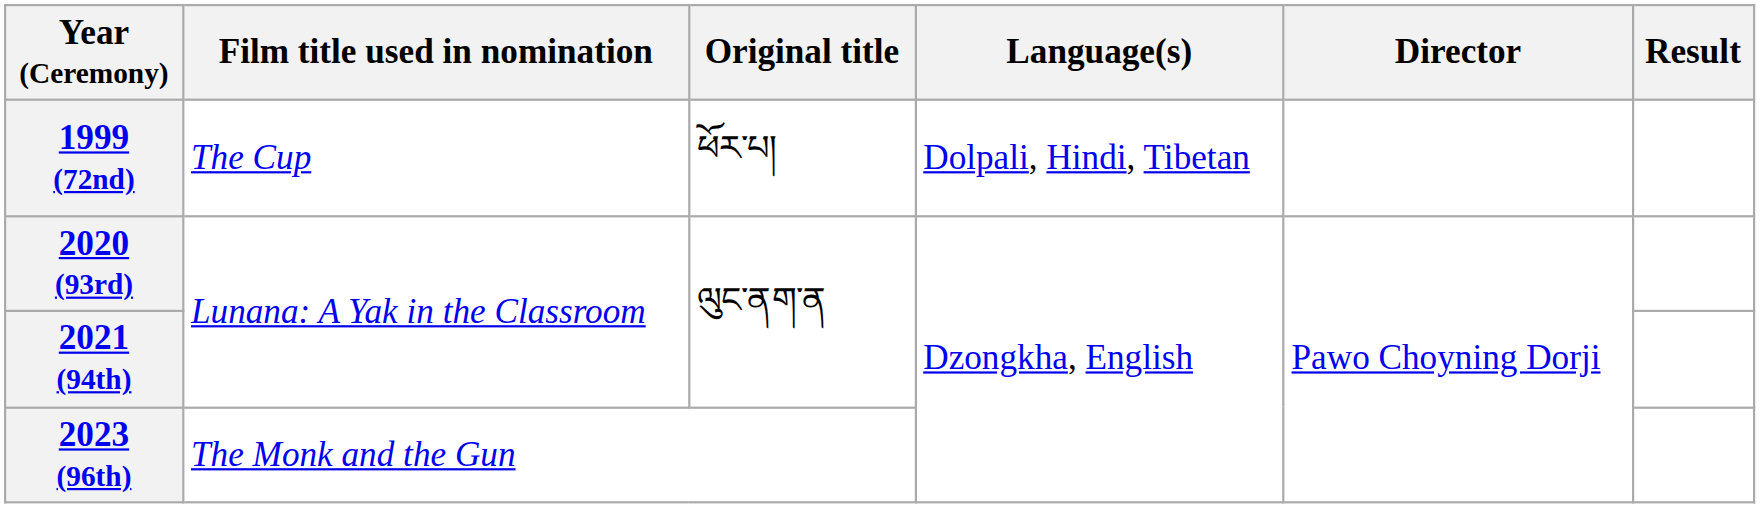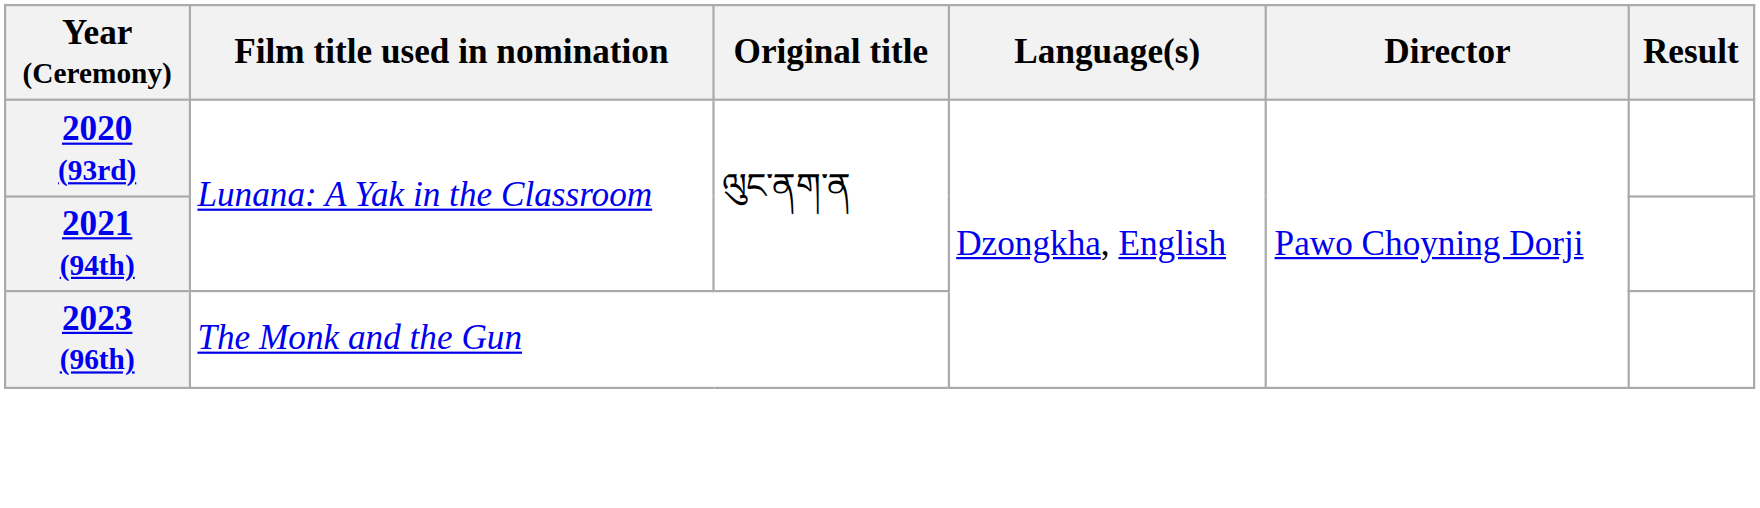- row: 1999 (72nd) | The Cup | ཕོར་པ། | Dolpali, Hindi, Tibetan
